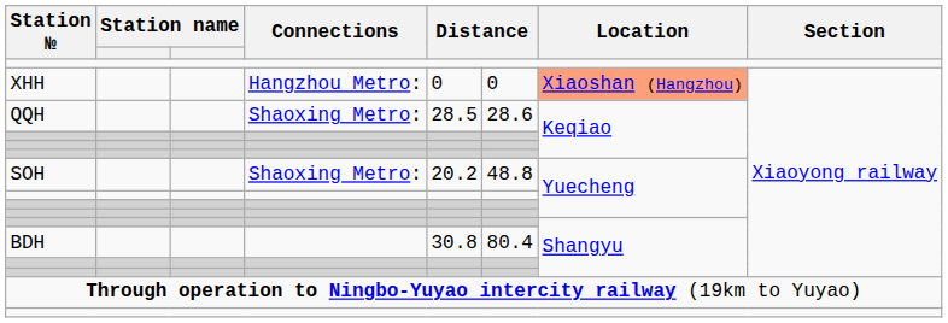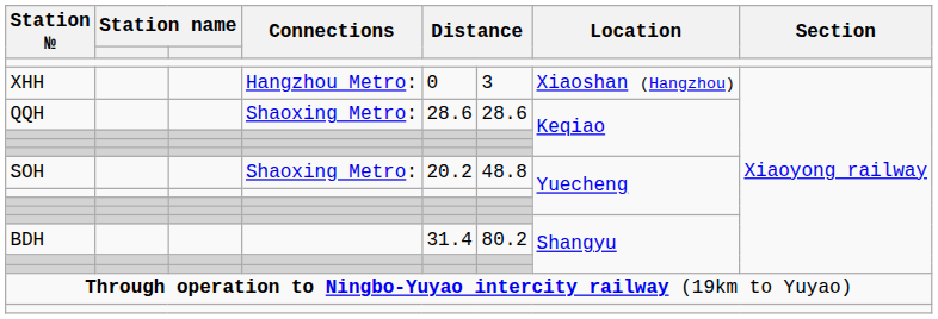XHH | column 6: 0 -> 3
XHH | Location: lightsalmon background -> no background
QQH | column 5: 28.5 -> 28.6
BDH | column 5: 30.8 -> 31.4
BDH | column 6: 80.4 -> 80.2
